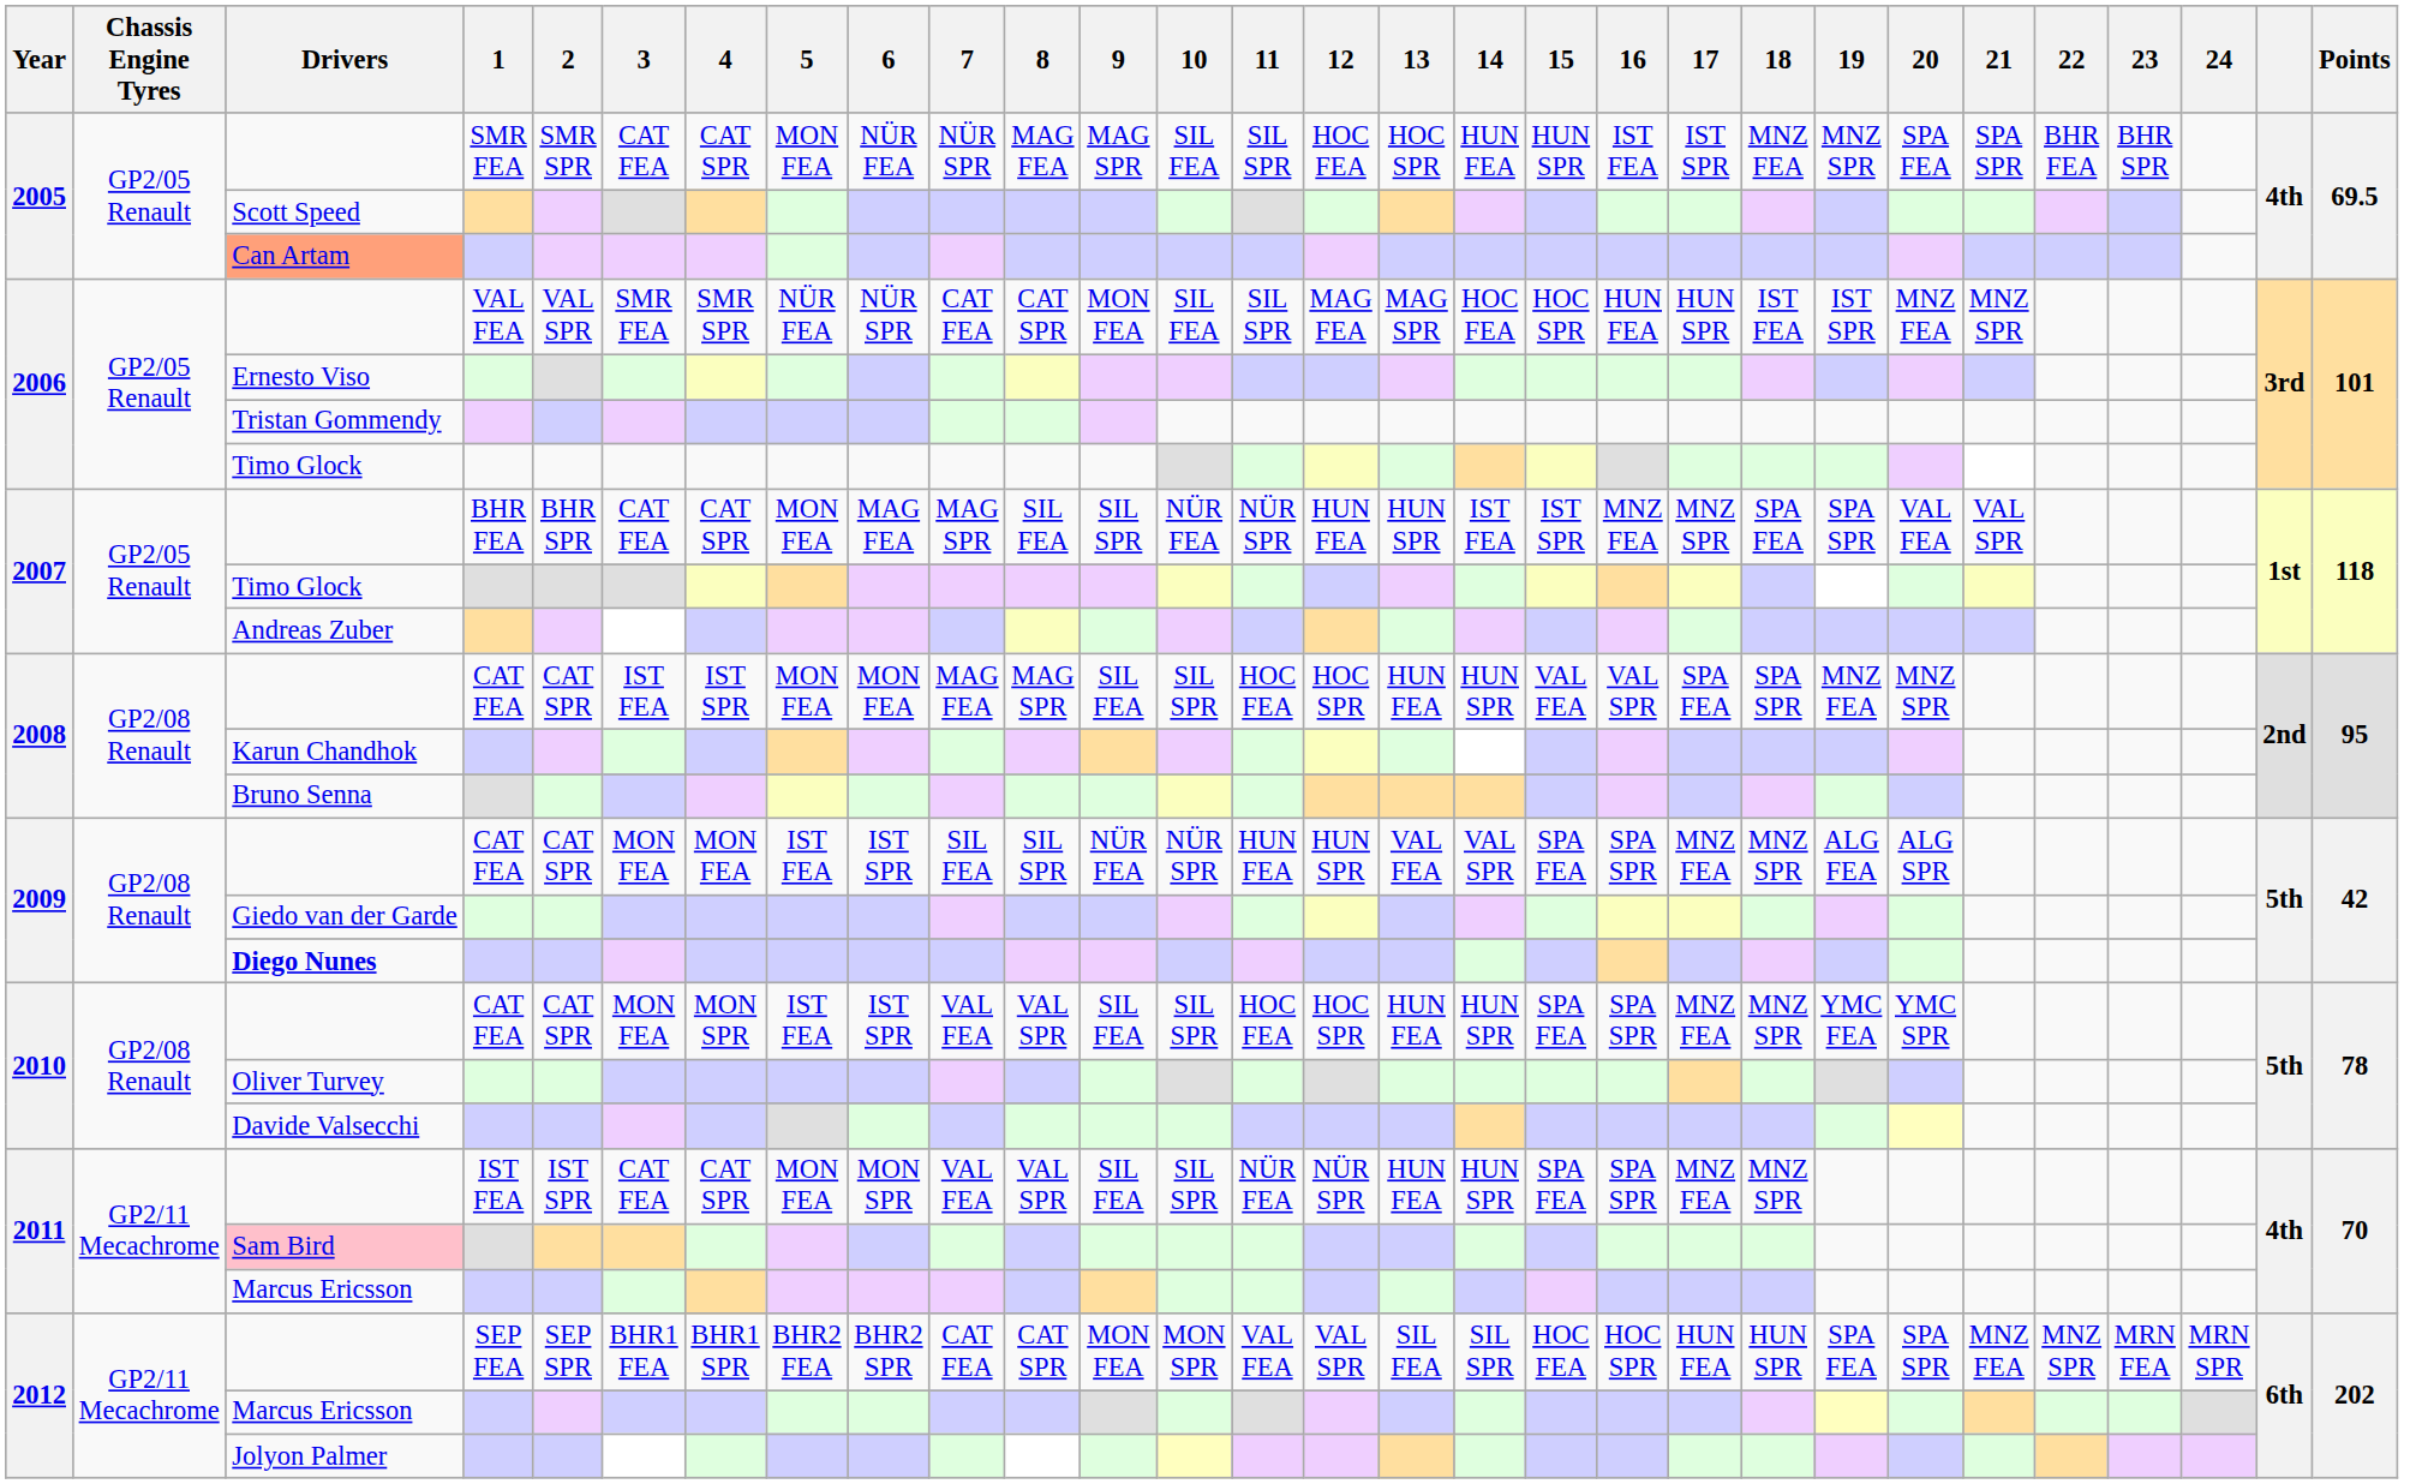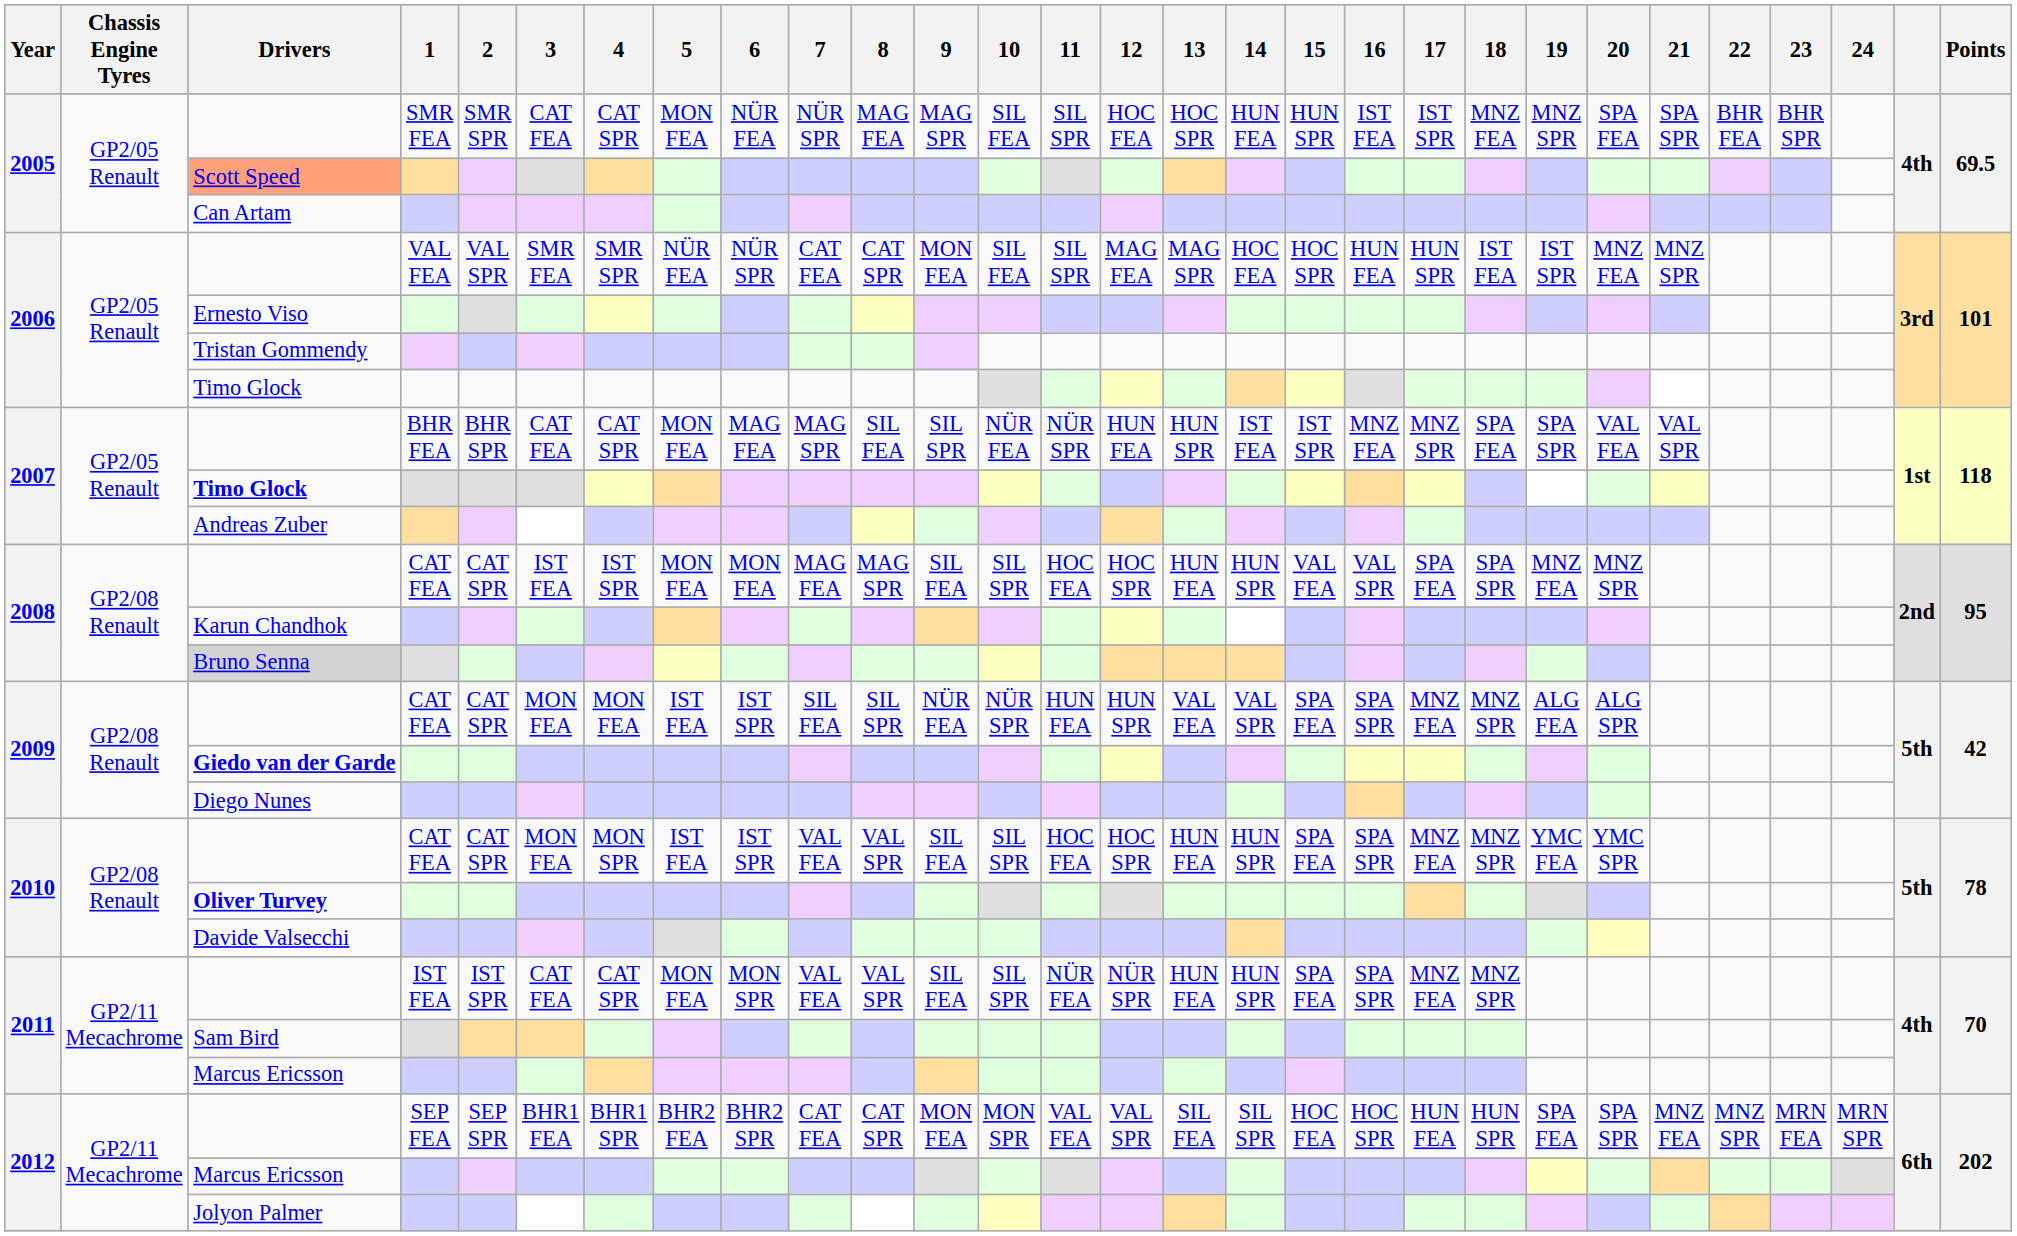Scott Speed | Drivers: no background -> lightsalmon background
Can Artam | Drivers: lightsalmon background -> no background
2007 / Timo Glock | Drivers: normal -> bold
Bruno Senna | Drivers: no background -> lightgrey background
Giedo van der Garde | Drivers: normal -> bold
Diego Nunes | Drivers: bold -> normal
Oliver Turvey | Drivers: normal -> bold
Sam Bird | Drivers: pink background -> no background
